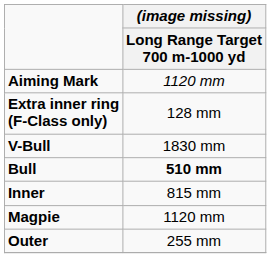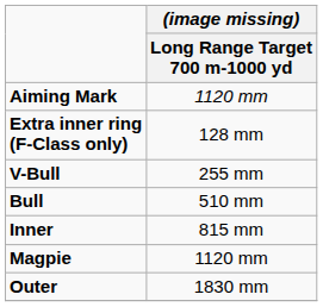V-Bull | (image missing) / Long Range Target 700 m-1000 yd: 1830 mm -> 255 mm
Bull | (image missing) / Long Range Target 700 m-1000 yd: bold -> normal
Outer | (image missing) / Long Range Target 700 m-1000 yd: 255 mm -> 1830 mm
